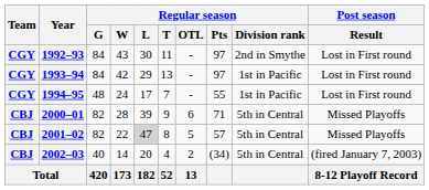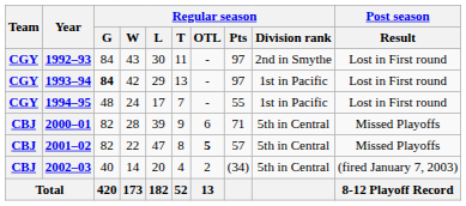1993–94 | Regular season / G: normal -> bold
2001–02 | Regular season / L: lightgrey background -> no background
2001–02 | Regular season / OTL: normal -> bold
